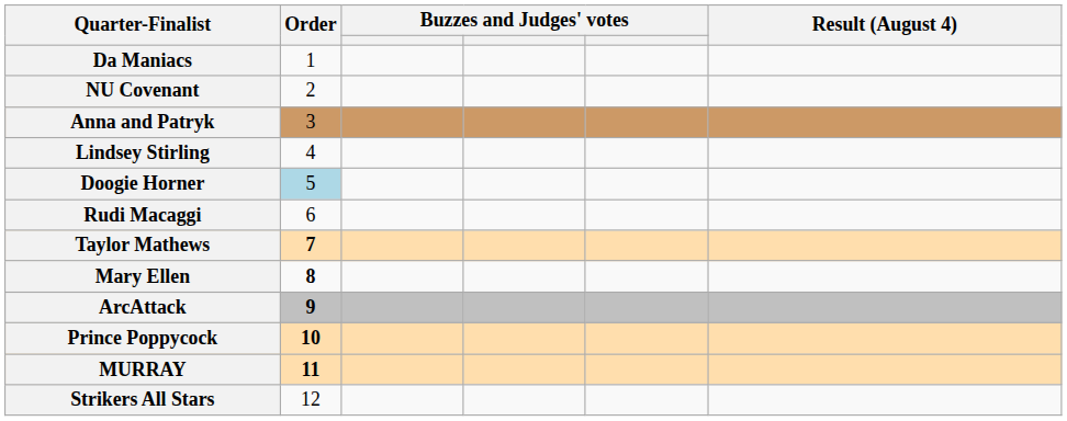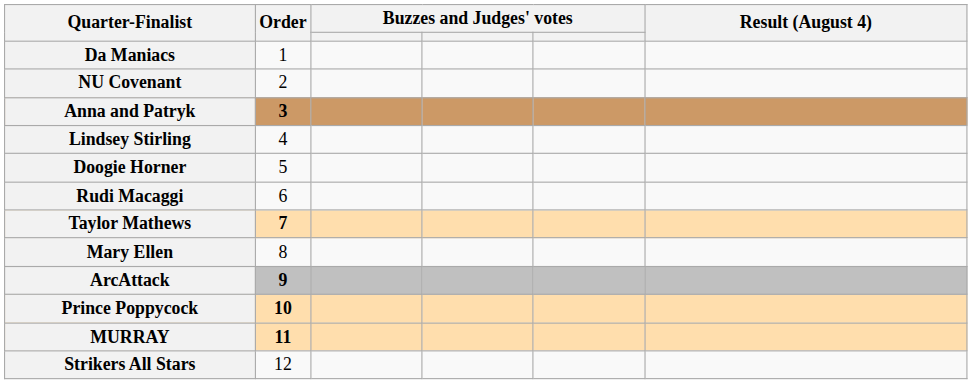Anna and Patryk | Order: normal -> bold
Doogie Horner | Order: lightblue background -> no background
Mary Ellen | Order: bold -> normal
